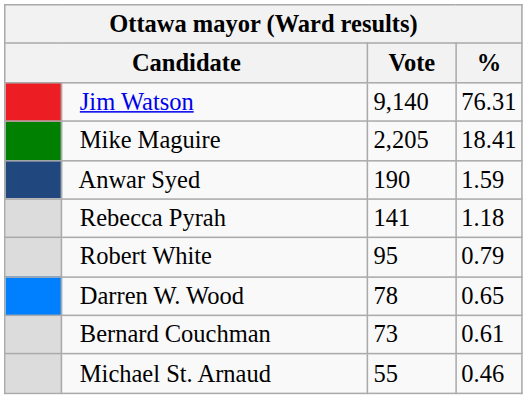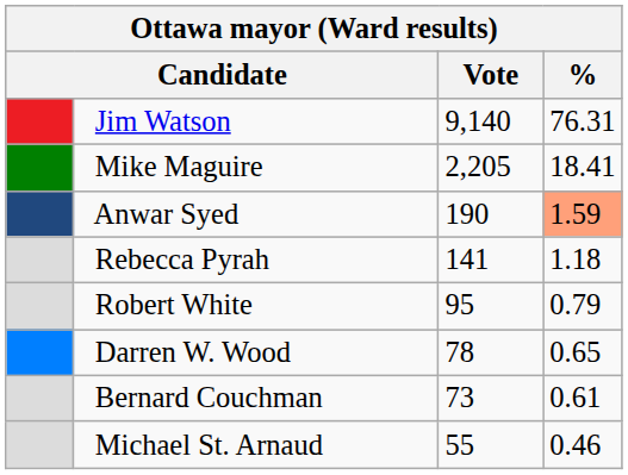Anwar Syed | %: no background -> lightsalmon background
